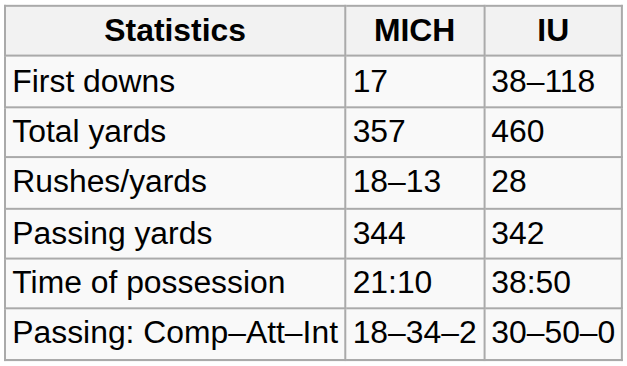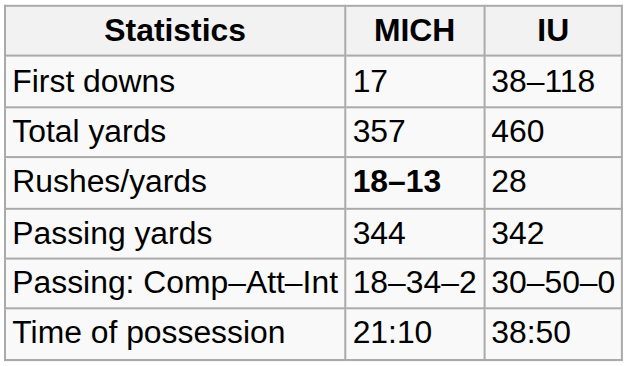Rushes/yards | MICH: normal -> bold
rows swapped: Passing: Comp–Att–Int <-> Time of possession
